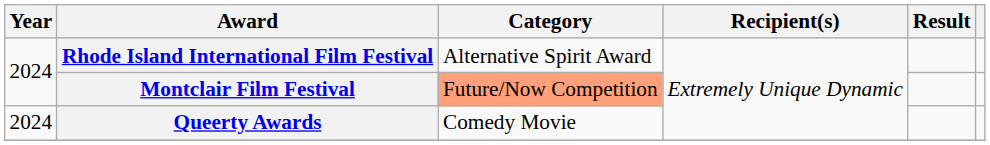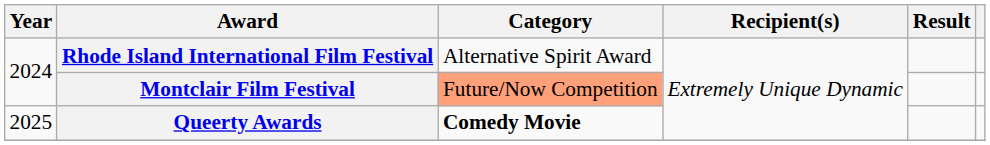Queerty Awards | Year: 2024 -> 2025
Queerty Awards | Category: normal -> bold
